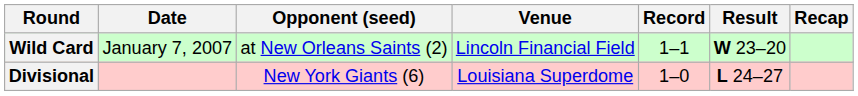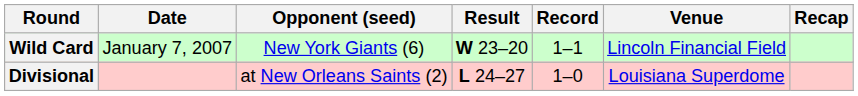columns swapped: Result <-> Venue
Wild Card | Opponent (seed): at New Orleans Saints (2) -> New York Giants (6)
Divisional | Opponent (seed): New York Giants (6) -> at New Orleans Saints (2)
